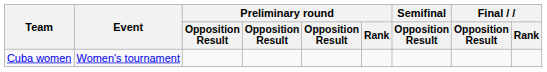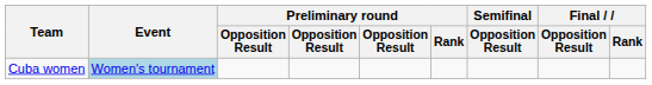Cuba women | Event: no background -> lightblue background
